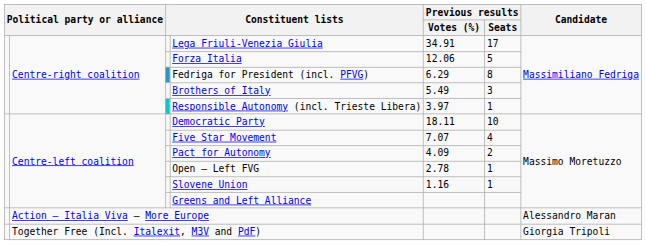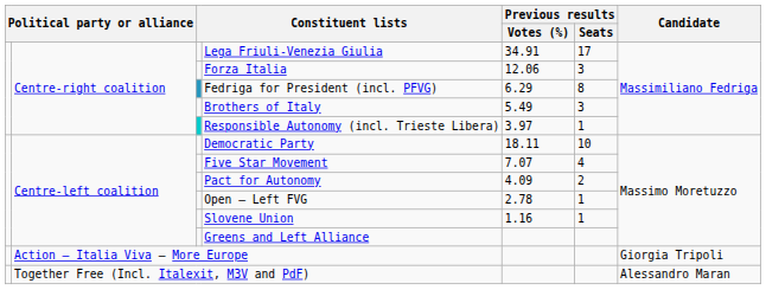Forza Italia | Previous results / Seats: 5 -> 3
Action – Italia Viva – More Europe | Candidate: Alessandro Maran -> Giorgia Tripoli
Together Free (Incl. Italexit, M3V and PdF) | Candidate: Giorgia Tripoli -> Alessandro Maran
